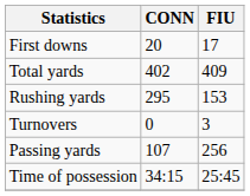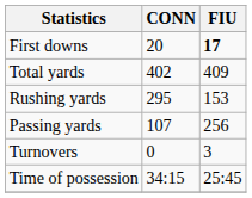First downs | FIU: normal -> bold
rows swapped: Passing yards <-> Turnovers
